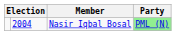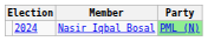Nasir Iqbal Bosal | column 2: 2004 -> 2024
